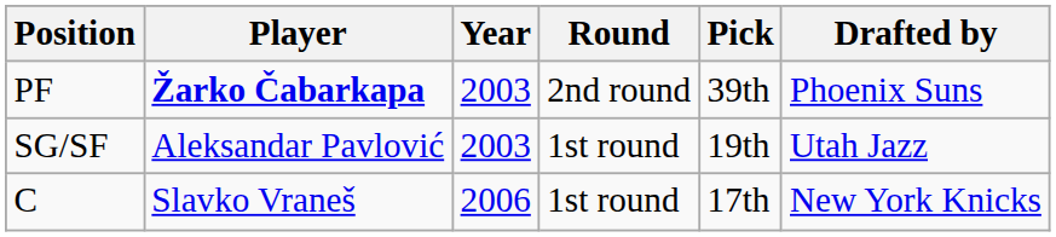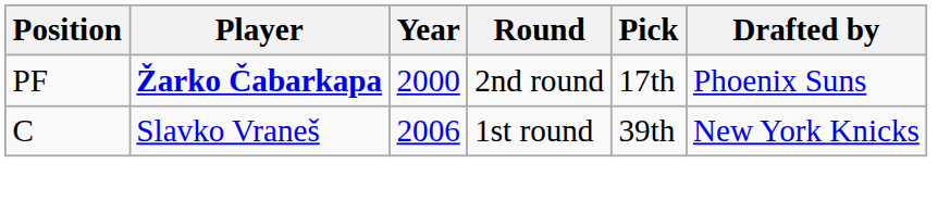PF | Year: 2003 -> 2000
PF | Pick: 39th -> 17th
- row: SG/SF | Aleksandar Pavlović | 2003 | 1st round | 19th | Utah Jazz
C | Pick: 17th -> 39th
